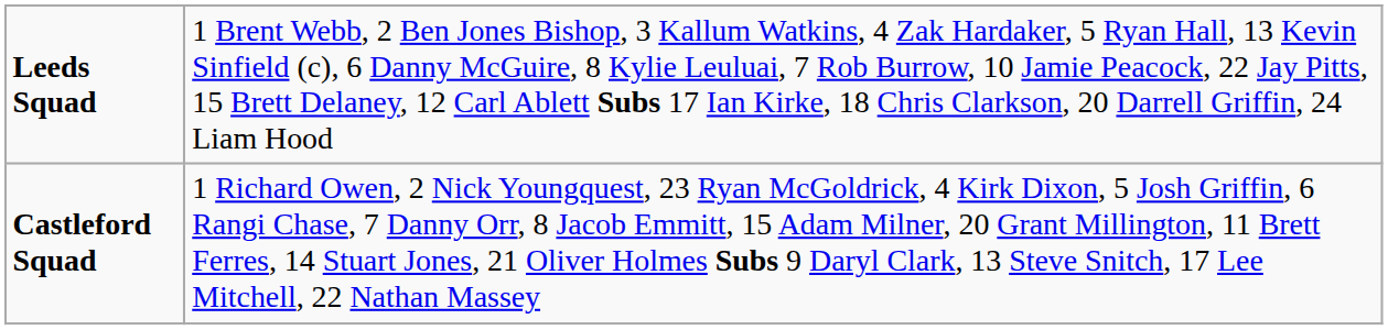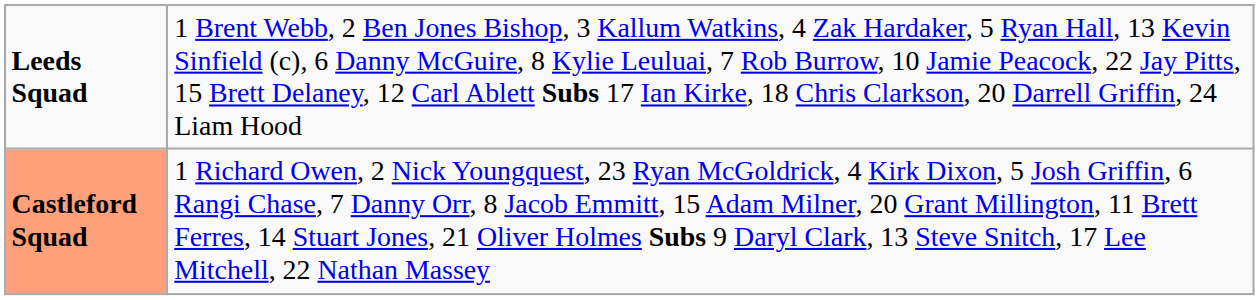Castleford Squad | column 1: no background -> lightsalmon background
